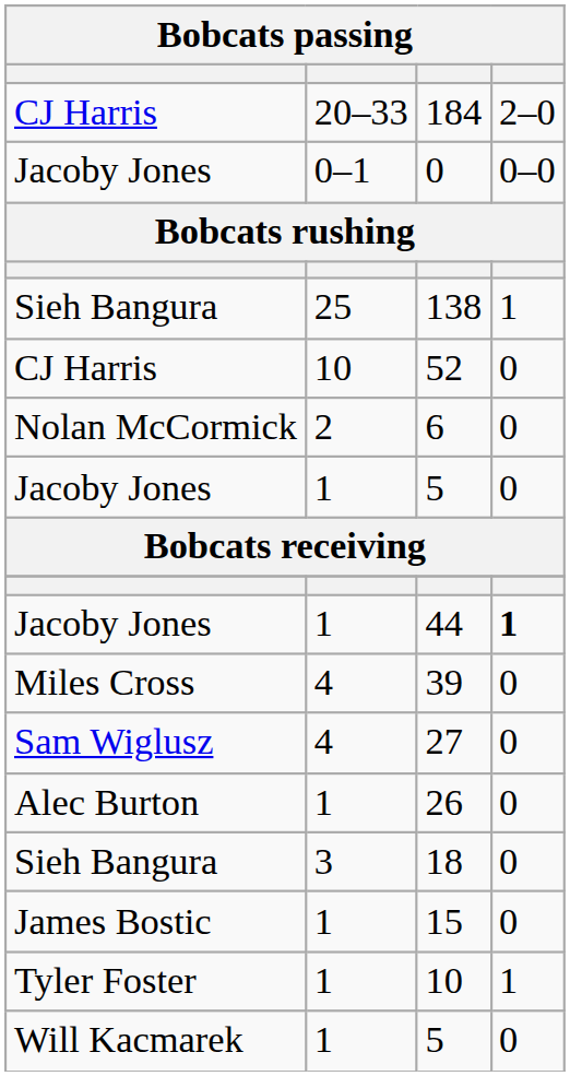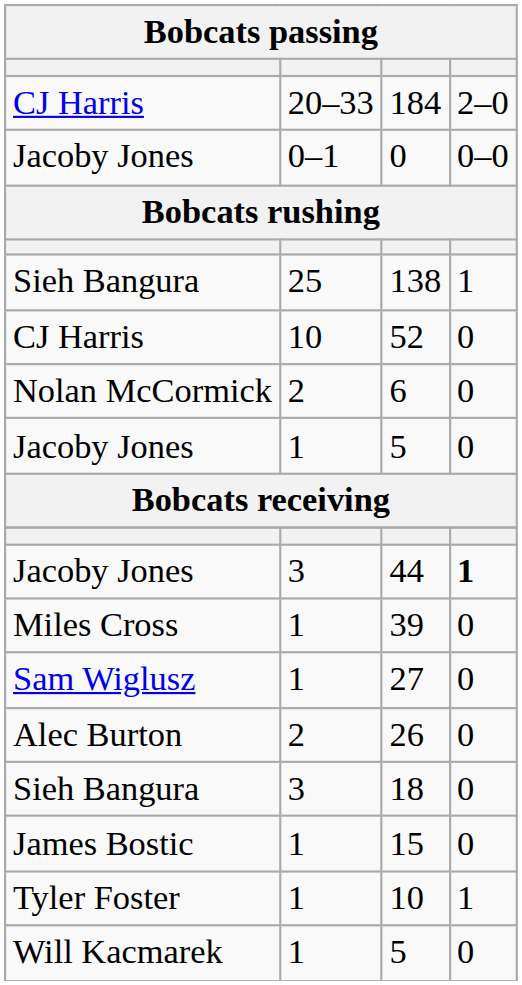44 | column 2: 1 -> 3
39 | column 2: 4 -> 1
27 | column 2: 4 -> 1
26 | column 2: 1 -> 2
